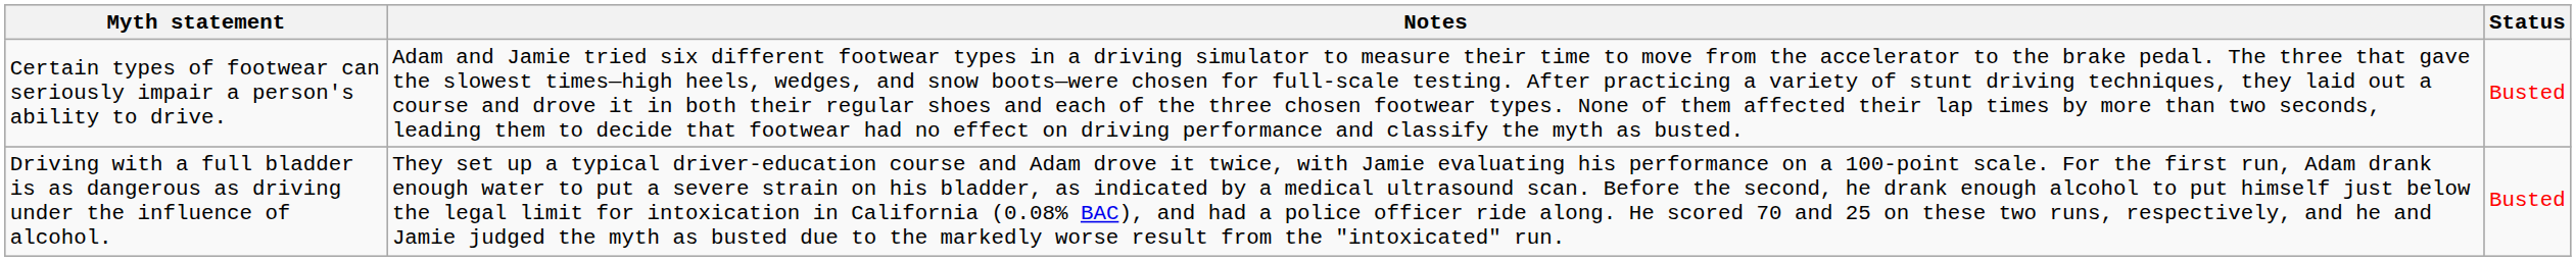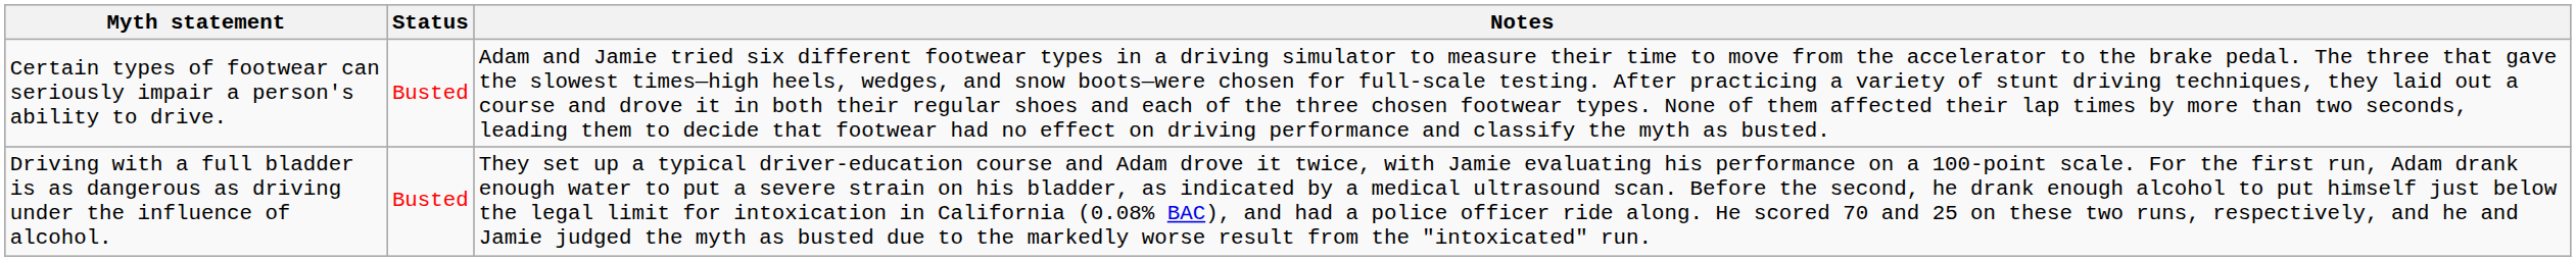columns swapped: Status <-> Notes
